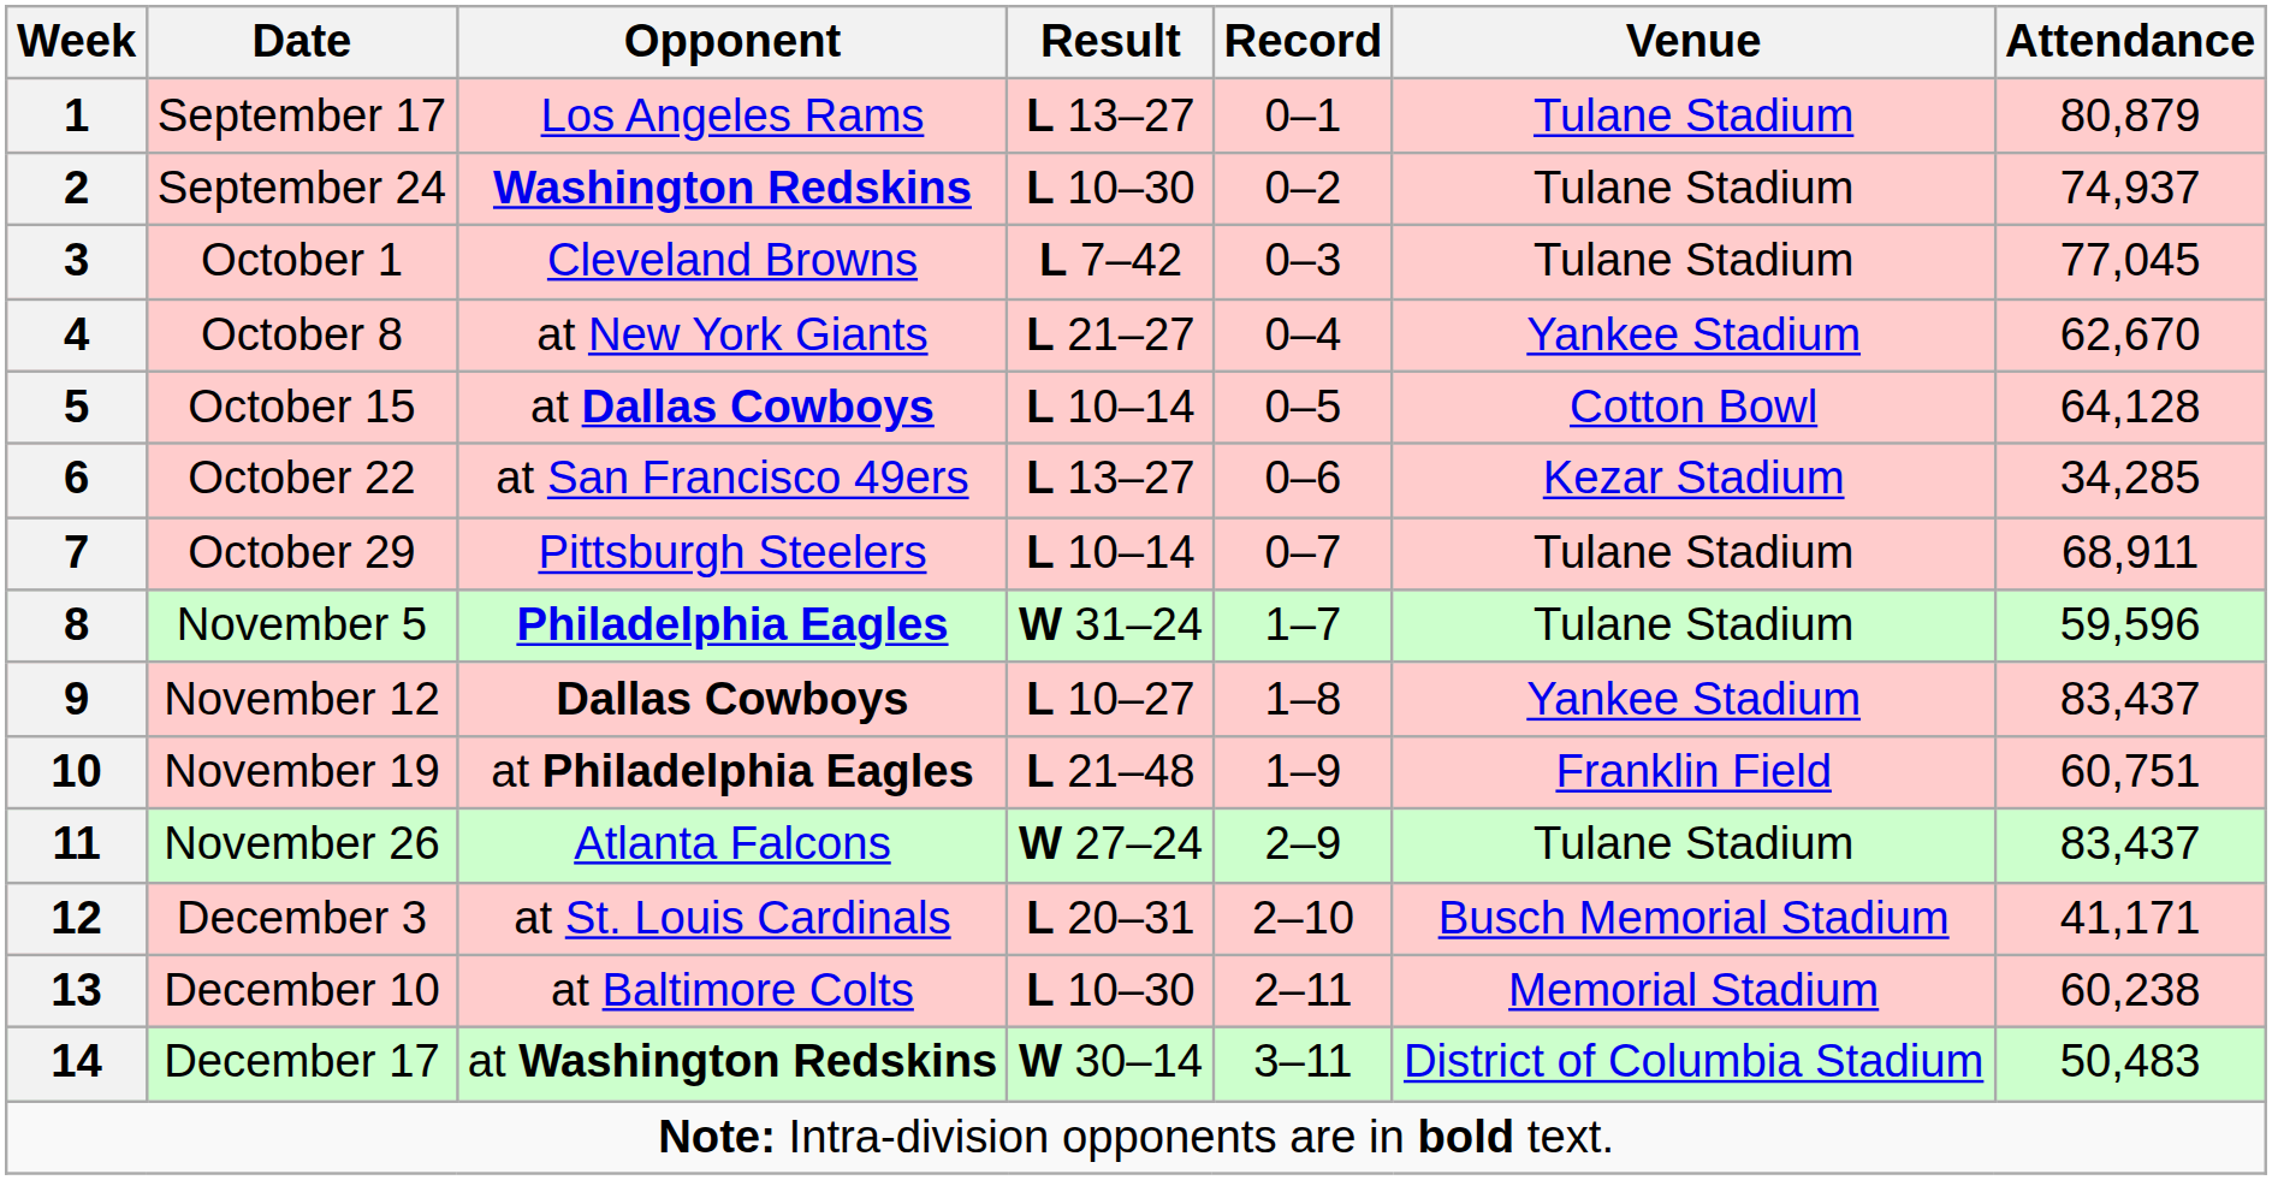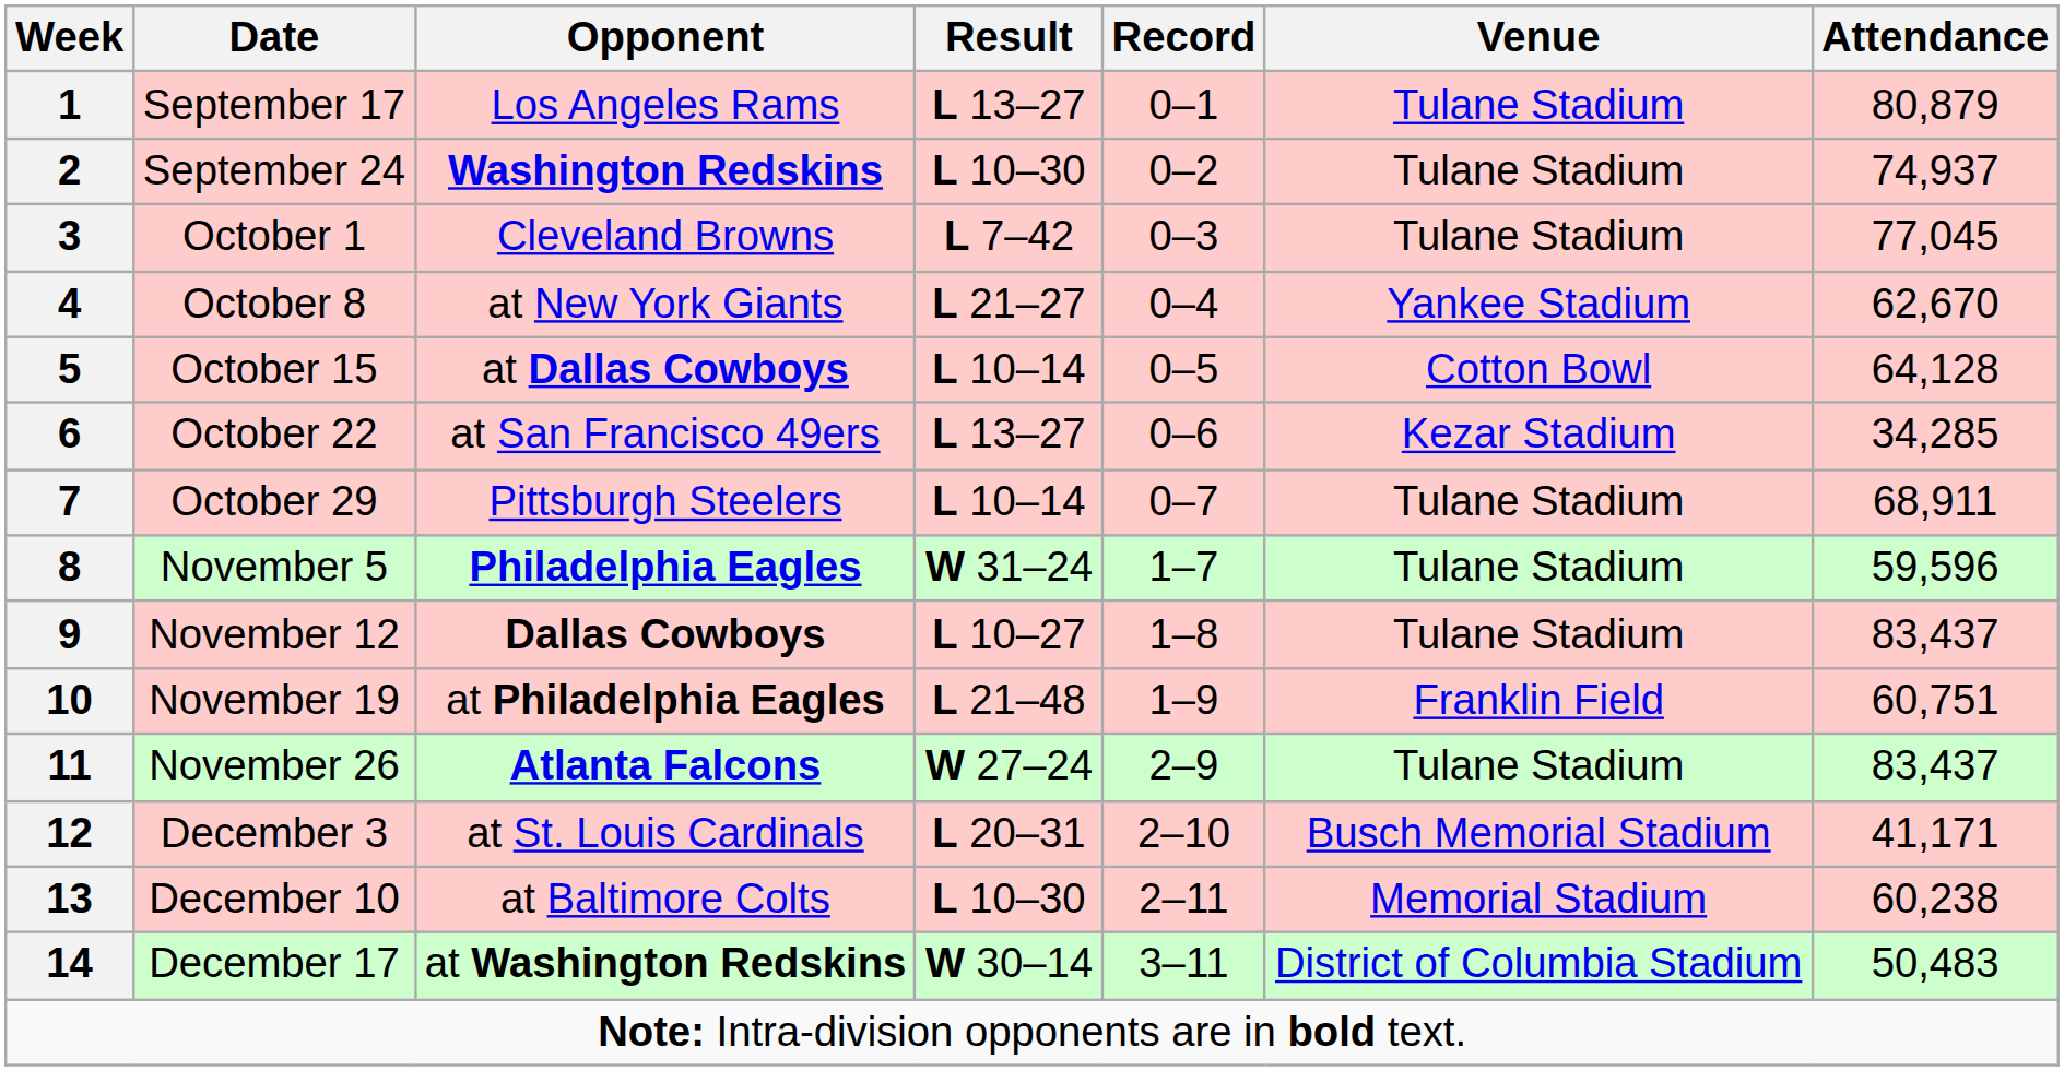9 | Venue: Yankee Stadium -> Tulane Stadium
11 | Opponent: normal -> bold
